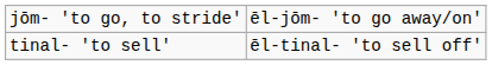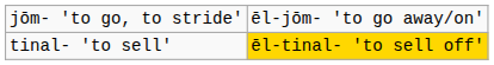tinal- 'to sell' | column 2: no background -> gold background
